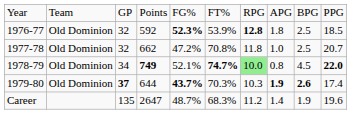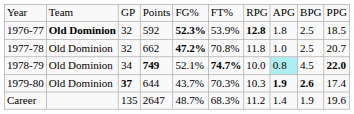1976-77 | column 2: normal -> bold
1977-78 | column 5: normal -> bold
1978-79 | column 7: lightgreen background -> no background
1978-79 | column 8: no background -> paleturquoise background
1979-80 | column 5: bold -> normal
